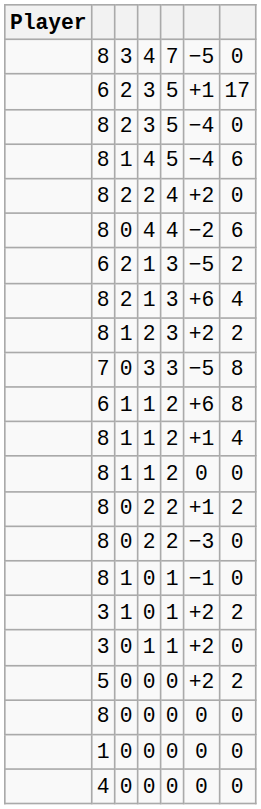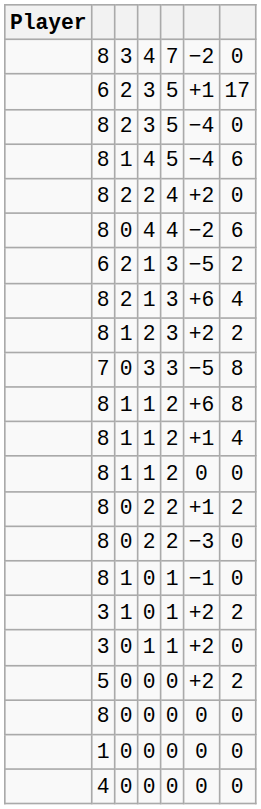row 2 | column 6: −5 -> −2
row 12 | column 2: 6 -> 8
